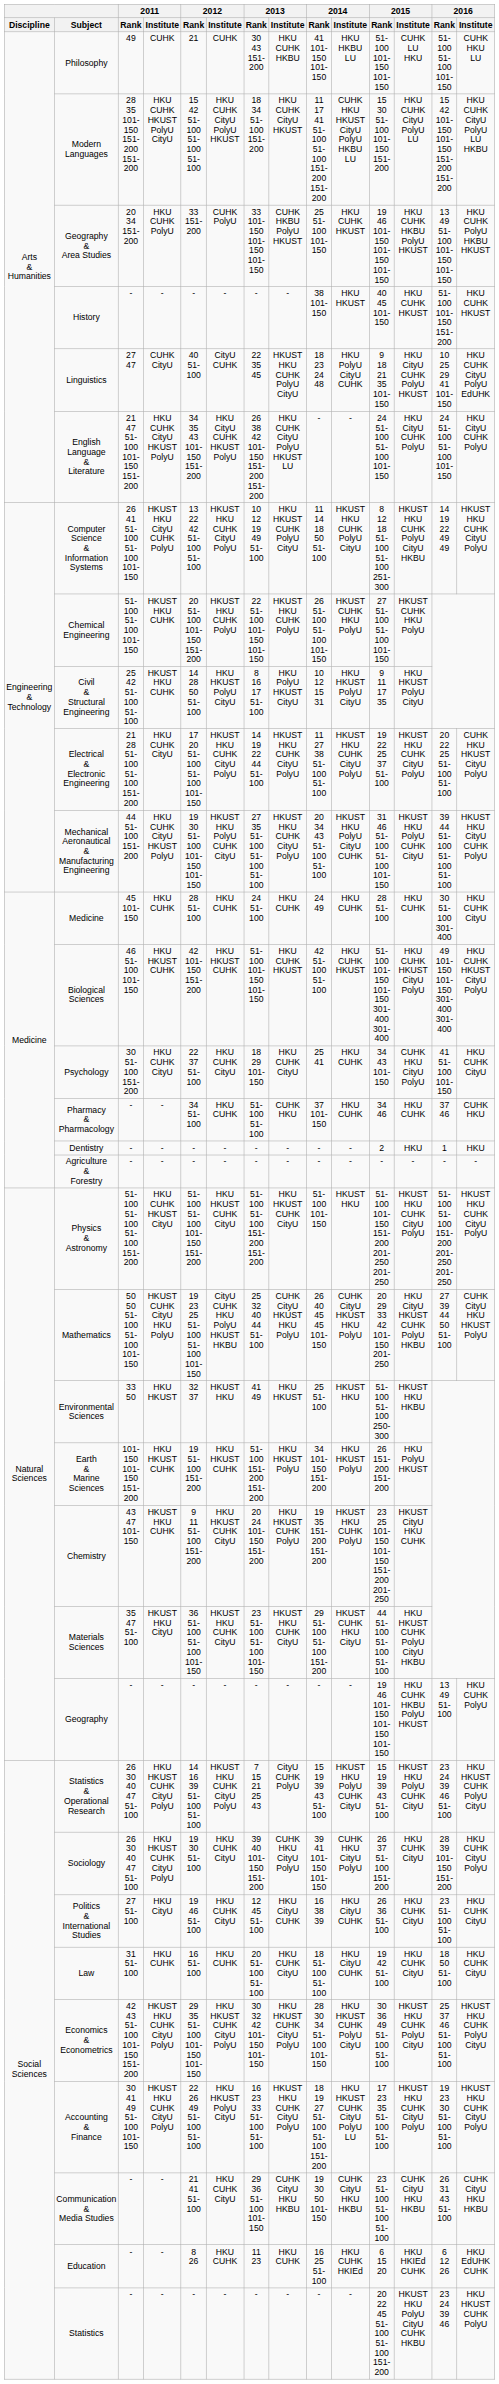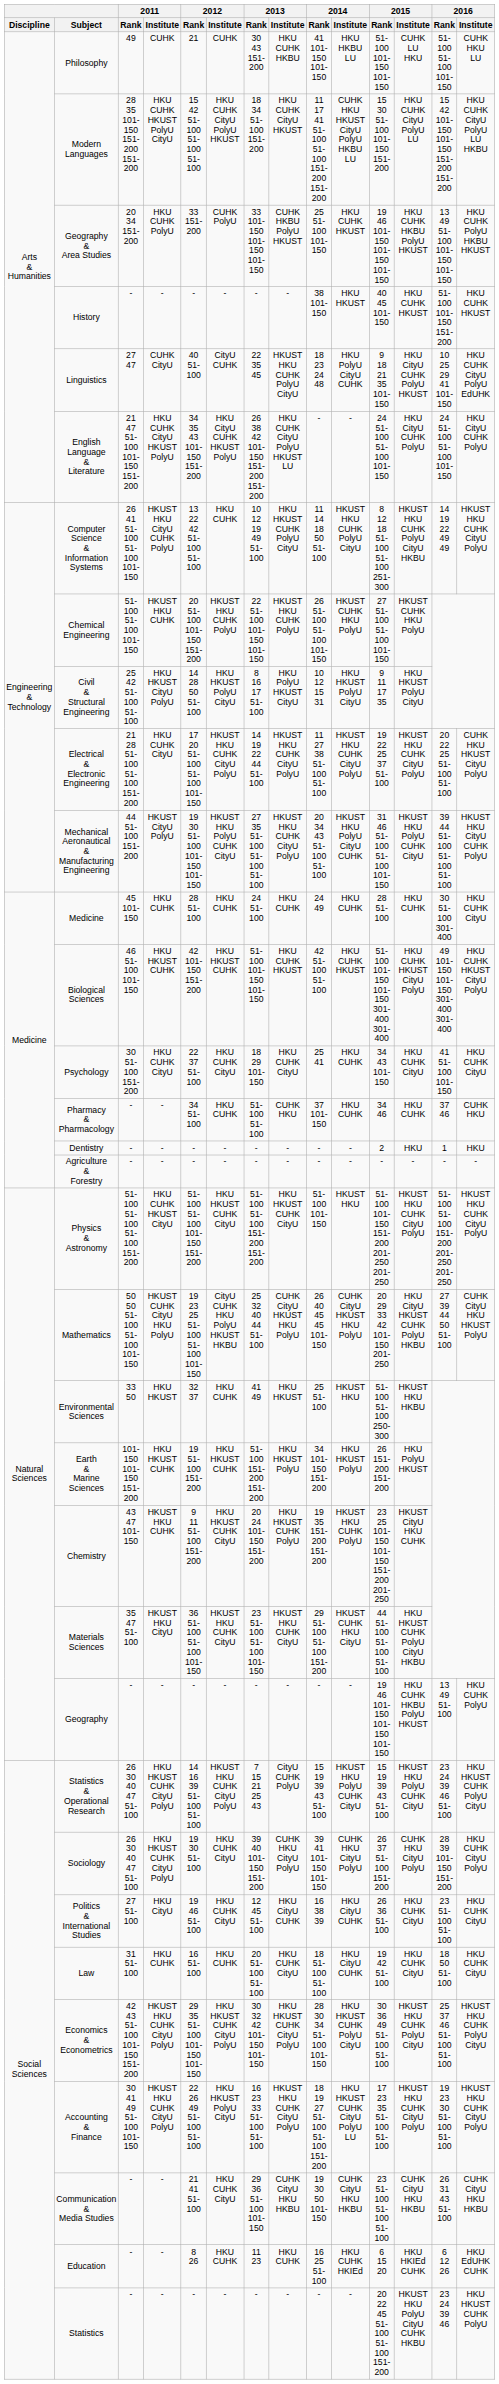Computer Science & Information Systems | 2012 / Institute: HKUST HKU CUHK CityU PolyU -> HKU CUHK
Civil & Structural Engineering | 2011 / Institute: HKUST HKU CUHK -> HKU HKUST CityU PolyU
Mechanical Aeronautical & Manufacturing Engineering | 2011 / Institute: HKU CUHK CityU HKUST PolyU -> HKUST CityU PolyU
Psychology | 2015 / Institute: CUHK HKU CityU PolyU -> HKU CUHK CityU
Environmental Sciences | 2012 / Institute: HKUST HKU -> HKU CUHK
Sociology | 2015 / Institute: HKU CUHK CityU -> CUHK HKU CityU PolyU
